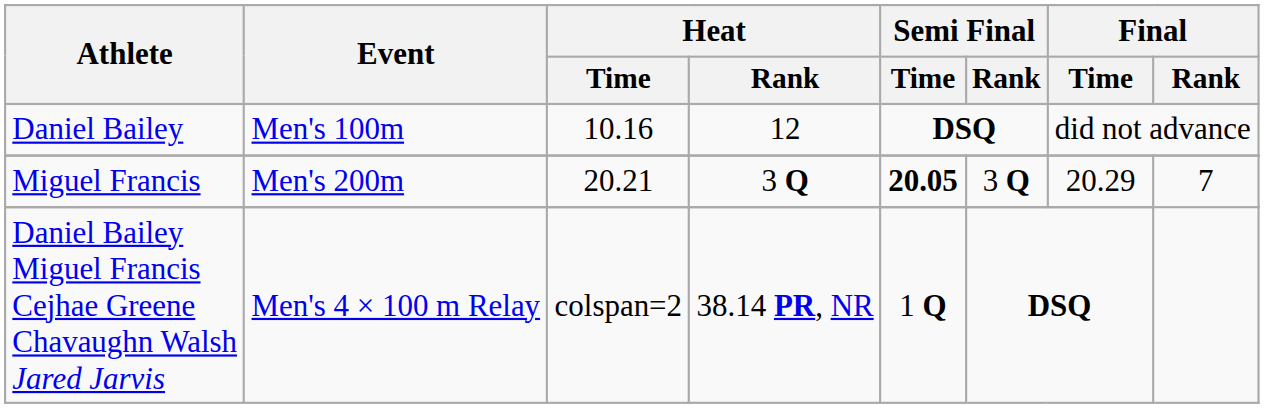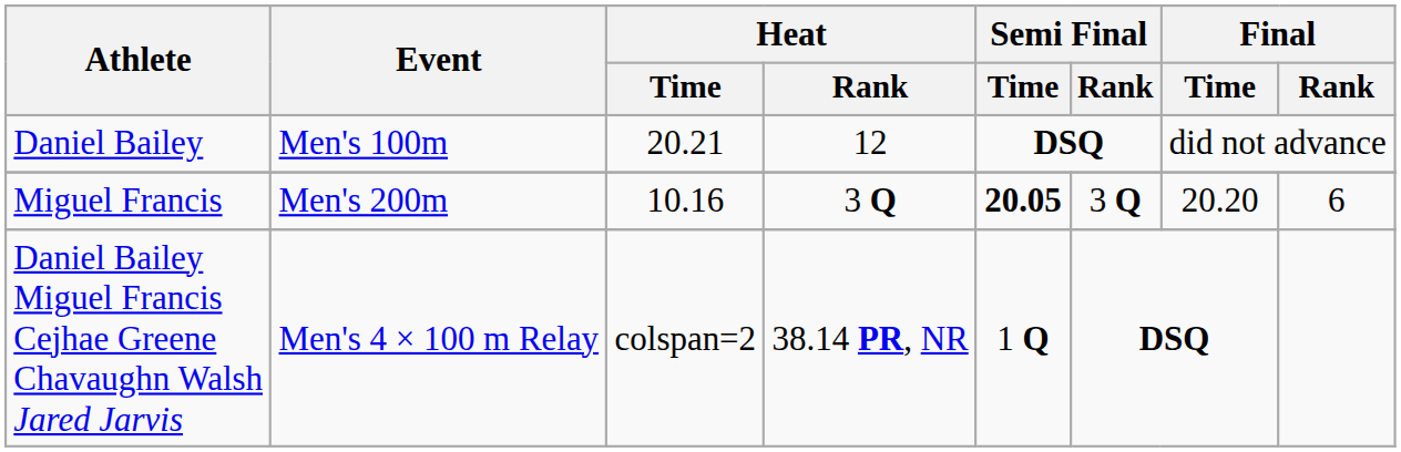Daniel Bailey | Heat / Time: 10.16 -> 20.21
Miguel Francis | Heat / Time: 20.21 -> 10.16
Miguel Francis | Final / Time: 20.29 -> 20.20
Miguel Francis | Final / Rank: 7 -> 6
